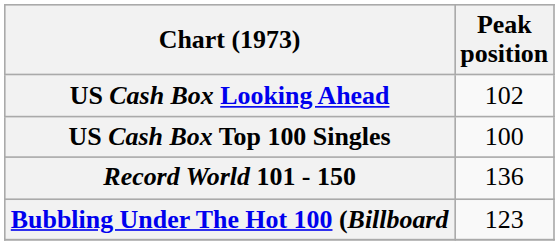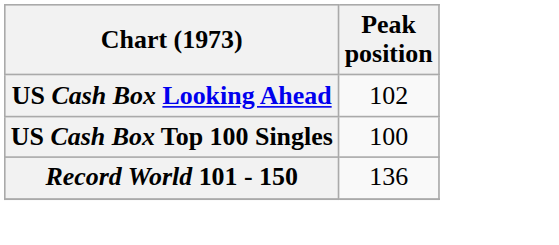- row: Bubbling Under The Hot 100 (Billboard | 123
